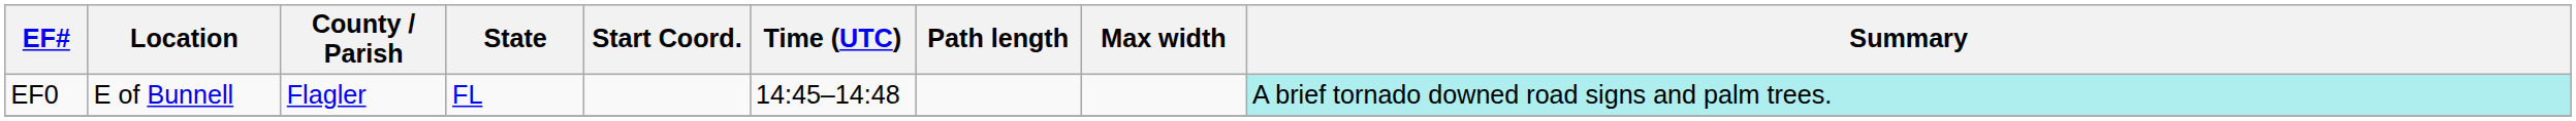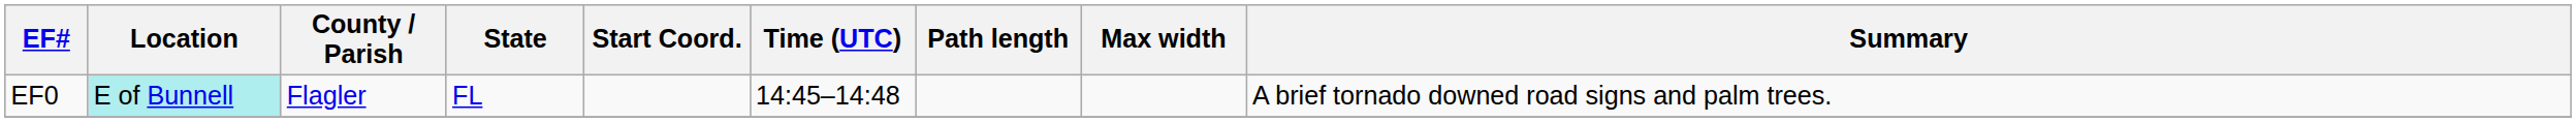EF0 | Location: no background -> paleturquoise background
EF0 | Summary: paleturquoise background -> no background
